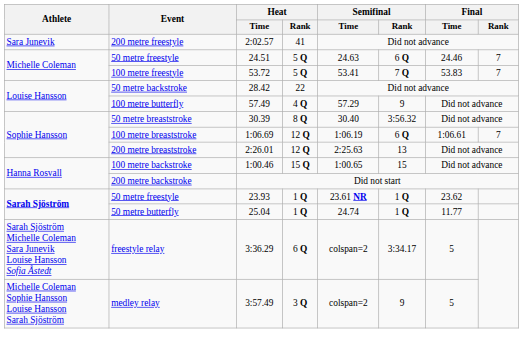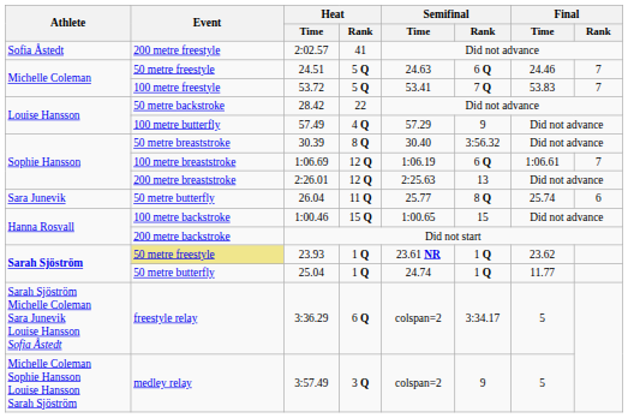2:02.57 | Athlete: Sara Junevik -> Sofia Åstedt
+ row: Sara Junevik | 50 metre butterfly | 26.04 | 11 Q | 25.77 | 8 Q | 25.74 | 6
23.93 | Event: no background -> khaki background
